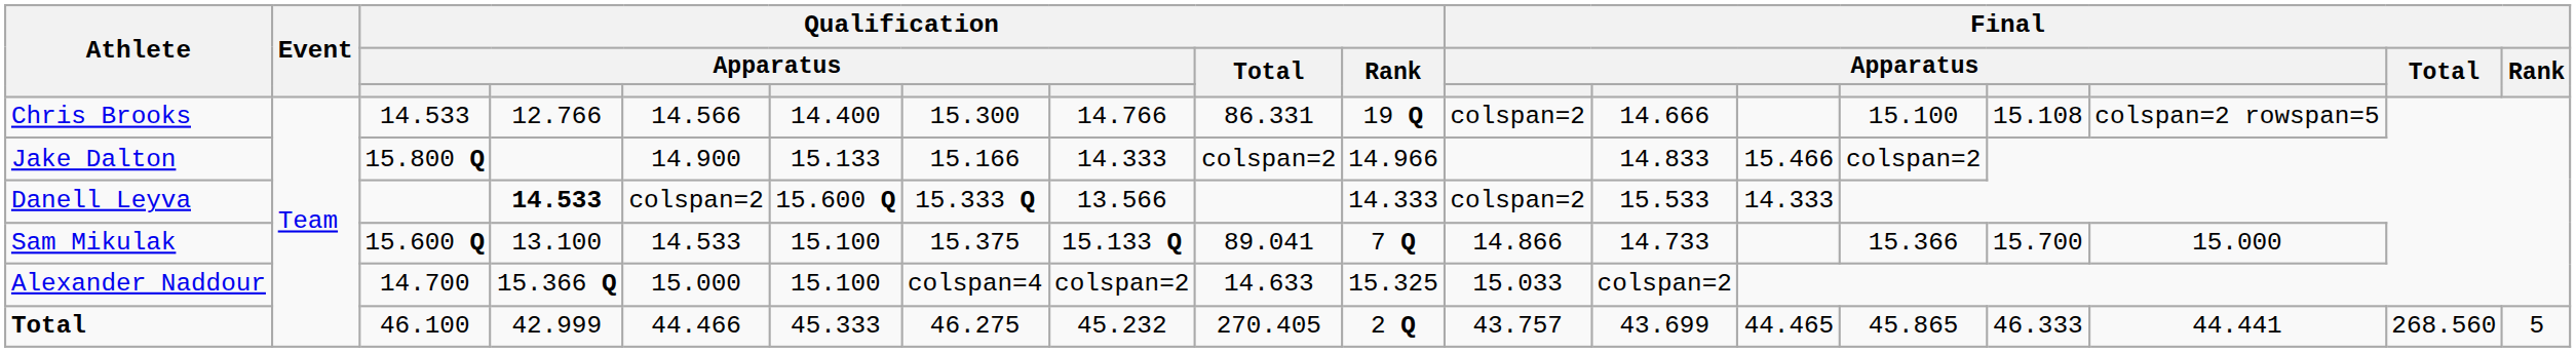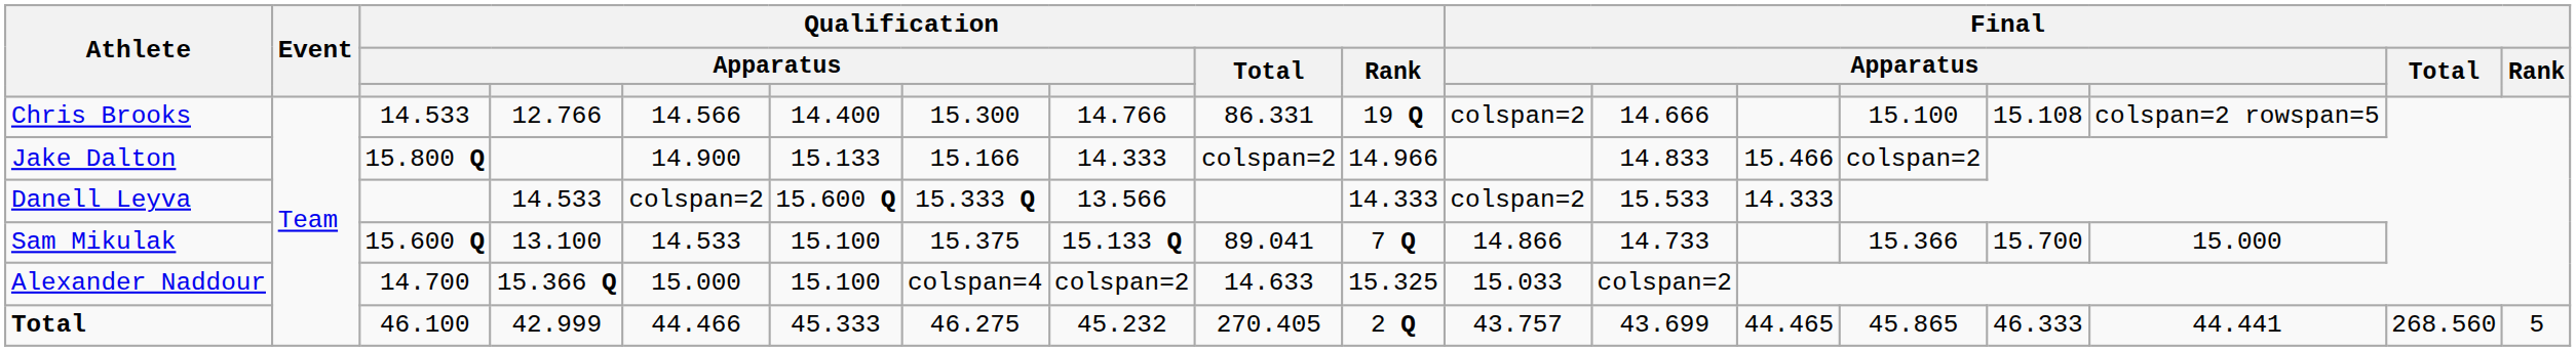Danell Leyva | column 4: bold -> normal
